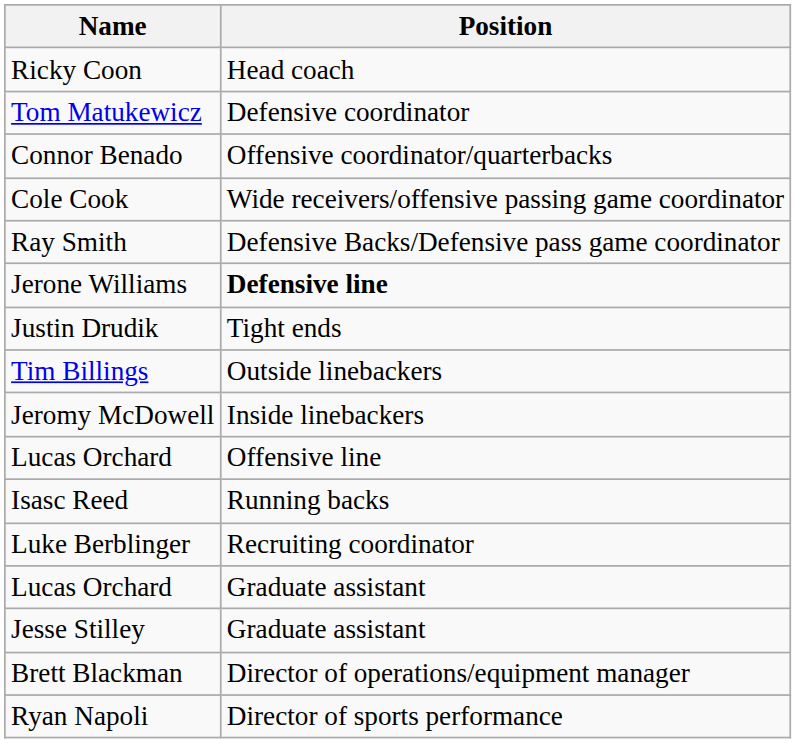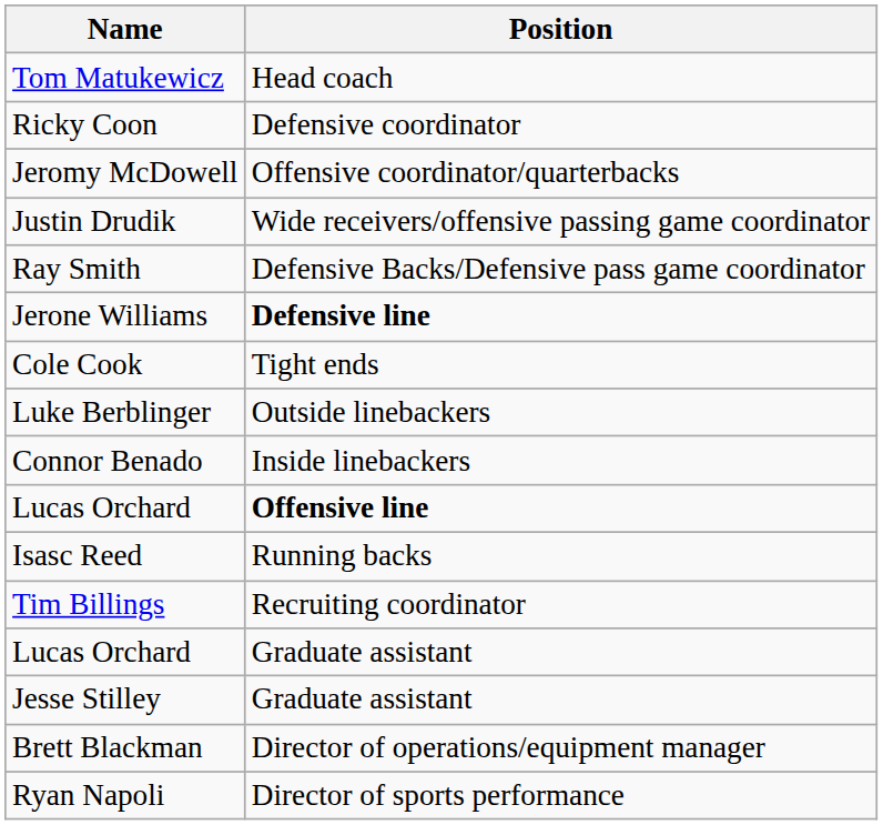row 2 | Name: Ricky Coon -> Tom Matukewicz
row 3 | Name: Tom Matukewicz -> Ricky Coon
row 4 | Name: Connor Benado -> Jeromy McDowell
row 5 | Name: Cole Cook -> Justin Drudik
row 8 | Name: Justin Drudik -> Cole Cook
row 9 | Name: Tim Billings -> Luke Berblinger
row 10 | Name: Jeromy McDowell -> Connor Benado
row 11 | Position: normal -> bold
row 13 | Name: Luke Berblinger -> Tim Billings
